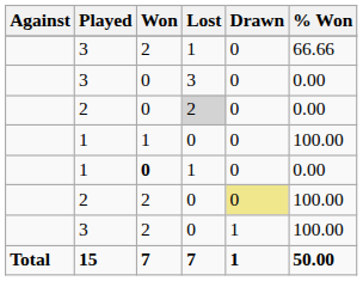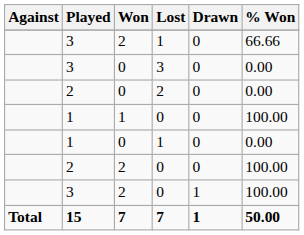row 4 | Lost: lightgrey background -> no background
row 6 | Won: bold -> normal
row 7 | Drawn: khaki background -> no background
